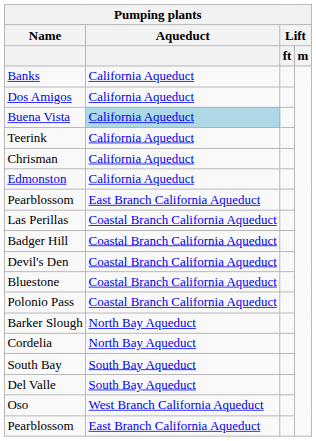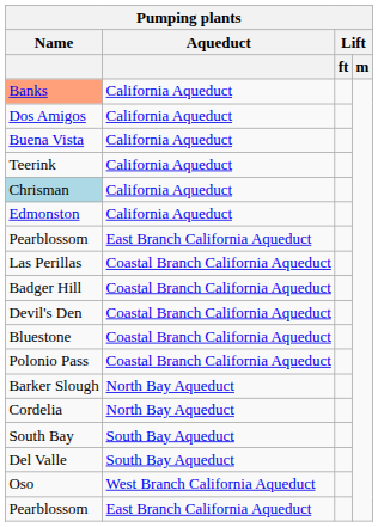Banks | Name: no background -> lightsalmon background
Buena Vista | Aqueduct: lightblue background -> no background
Chrisman | Name: no background -> lightblue background
